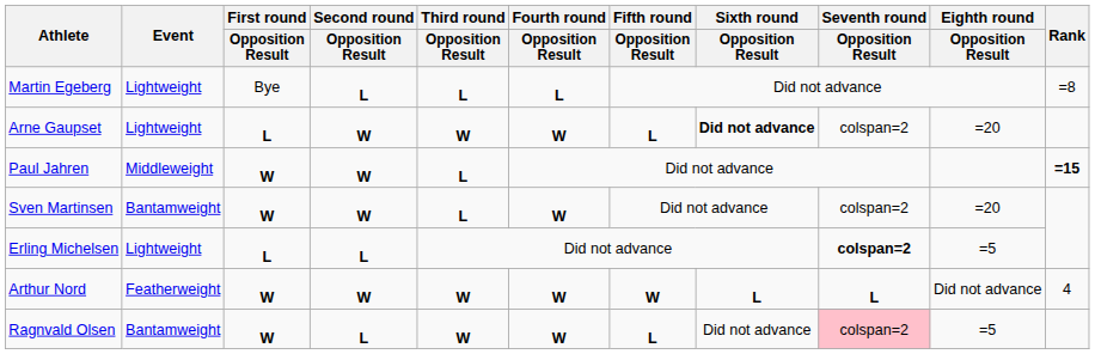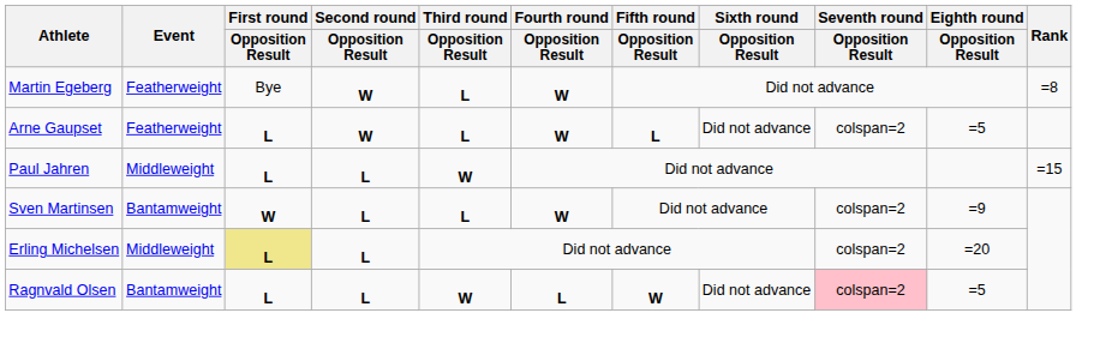Martin Egeberg | Event: Lightweight -> Featherweight
Martin Egeberg | Second round / Opposition Result: L -> W
Martin Egeberg | Fourth round / Opposition Result: L -> W
Arne Gaupset | Event: Lightweight -> Featherweight
Arne Gaupset | Third round / Opposition Result: W -> L
Arne Gaupset | Sixth round / Opposition Result: bold -> normal
Arne Gaupset | Eighth round / Opposition Result: =20 -> =5
Paul Jahren | First round / Opposition Result: W -> L
Paul Jahren | Second round / Opposition Result: W -> L
Paul Jahren | Third round / Opposition Result: L -> W
Paul Jahren | Rank: bold -> normal
Sven Martinsen | Second round / Opposition Result: W -> L
Sven Martinsen | Eighth round / Opposition Result: =20 -> =9
Erling Michelsen | Event: Lightweight -> Middleweight
Erling Michelsen | First round / Opposition Result: no background -> khaki background
Erling Michelsen | Seventh round / Opposition Result: bold -> normal
Erling Michelsen | Eighth round / Opposition Result: =5 -> =20
- row: Arthur Nord | Featherweight | W | W | W | W | W | L | L | Did not advance | 4
Ragnvald Olsen | First round / Opposition Result: W -> L
Ragnvald Olsen | Fourth round / Opposition Result: W -> L
Ragnvald Olsen | Fifth round / Opposition Result: L -> W
